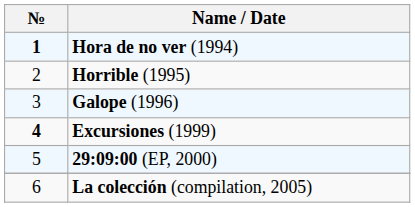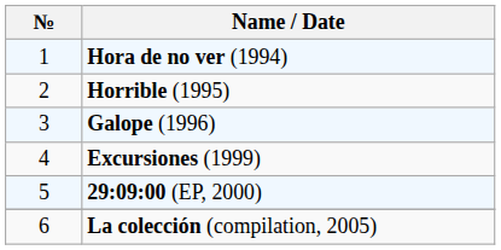Hora de no ver (1994) | №: bold -> normal
Excursiones (1999) | №: bold -> normal
